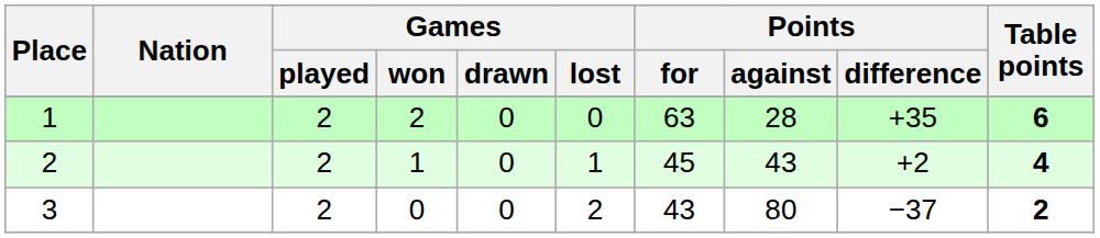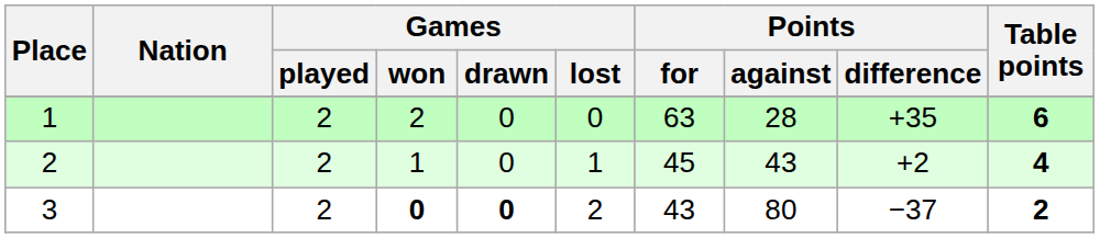3 | Games / won: normal -> bold
3 | Games / drawn: normal -> bold
